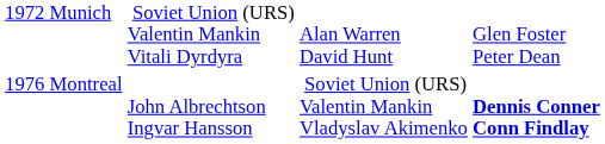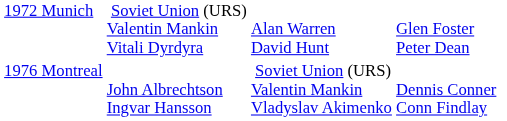1976 Montreal | column 4: bold -> normal
